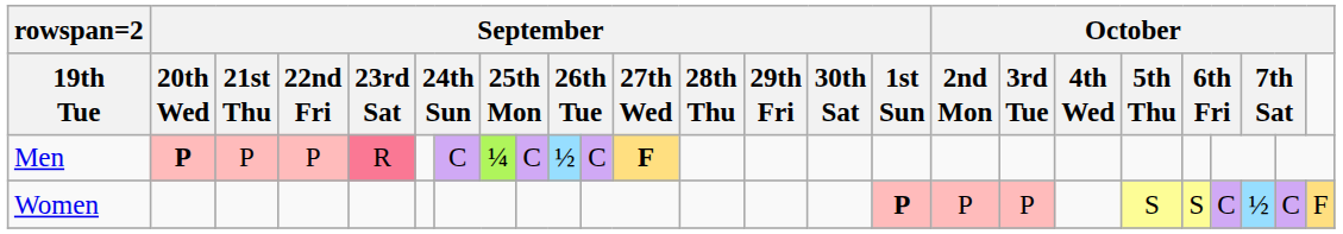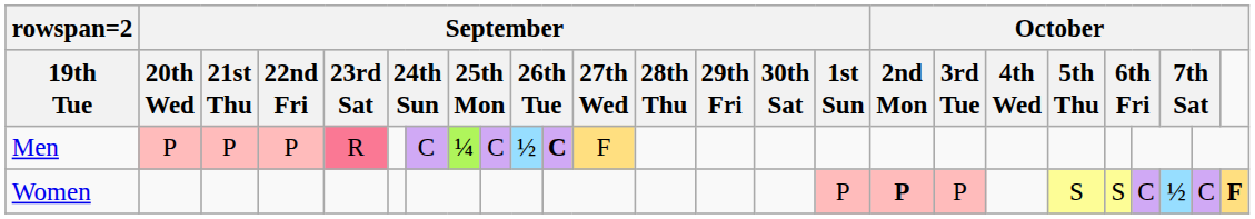Men | September / 20th Wed: bold -> normal
Men | column 11: normal -> bold
Men | September / 27th Wed: bold -> normal
Women | September / 1st Sun: bold -> normal
Women | October / 2nd Mon: normal -> bold
Women | October: normal -> bold
